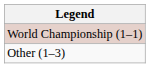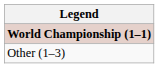row 2 | column 1: normal -> bold
